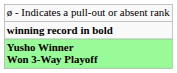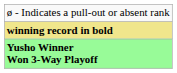row 2 | column 1: no background -> khaki background
